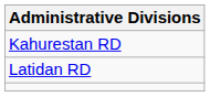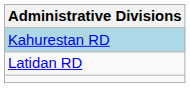row 2 | column 1: no background -> lightblue background
